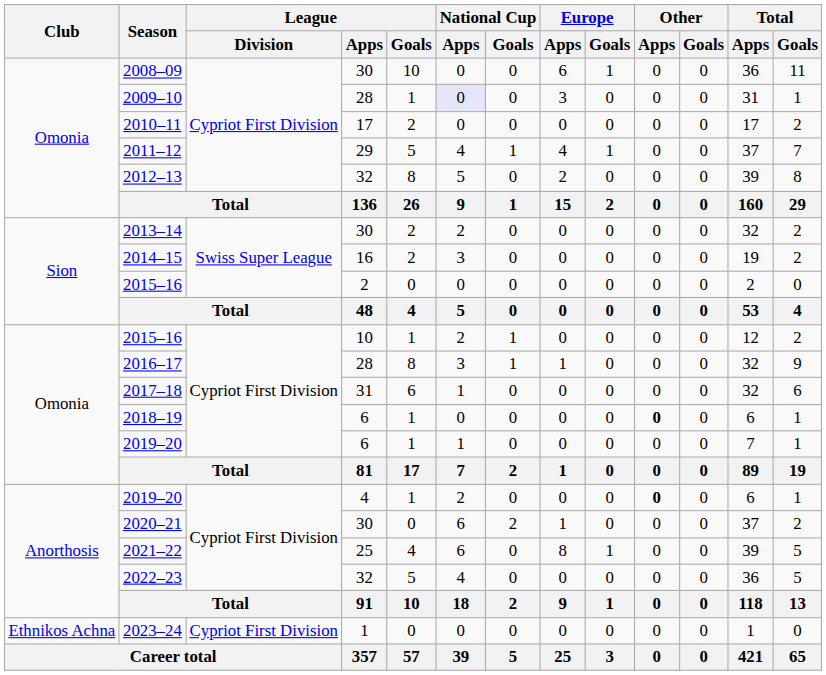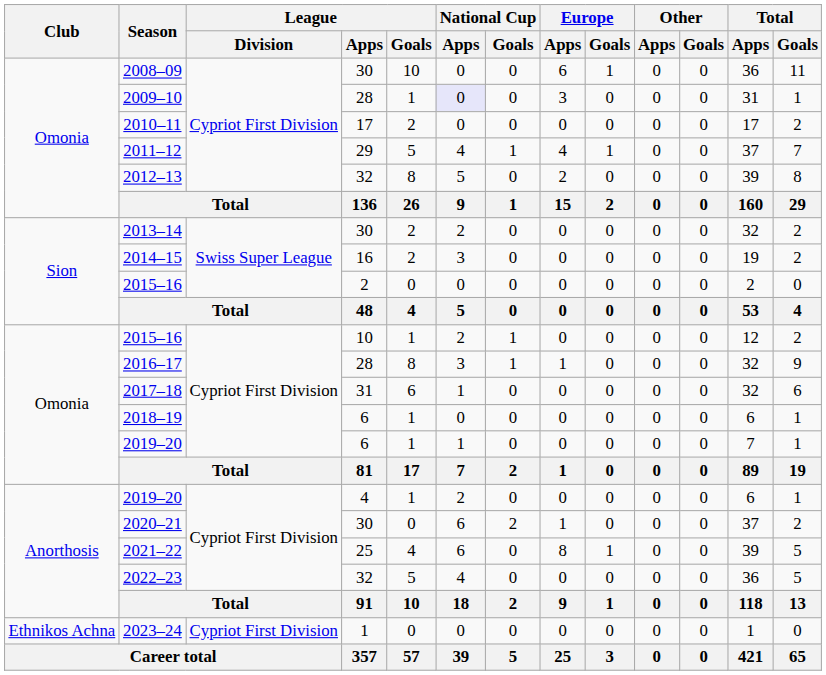2018–19 | Other / Apps: bold -> normal
2019–20 / 4 | Other / Apps: bold -> normal
